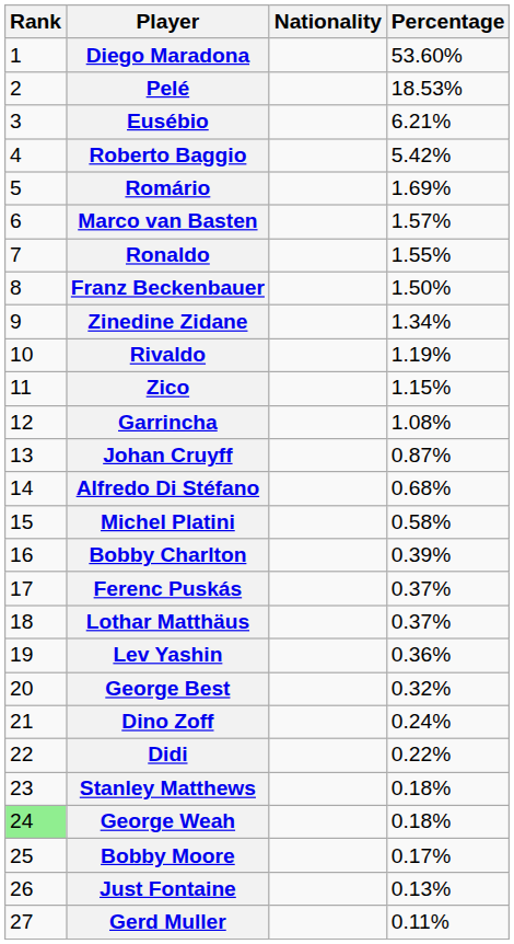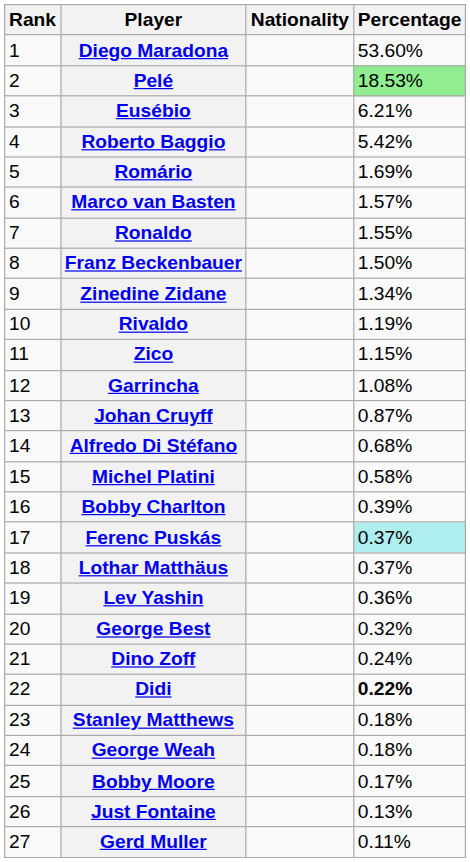Pelé | Percentage: no background -> lightgreen background
Ferenc Puskás | Percentage: no background -> paleturquoise background
Didi | Percentage: normal -> bold
George Weah | Rank: lightgreen background -> no background
